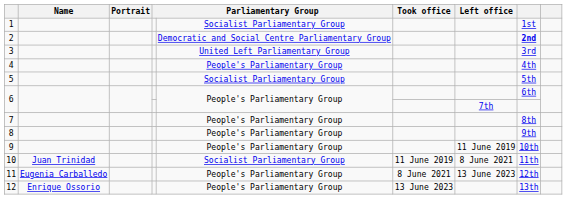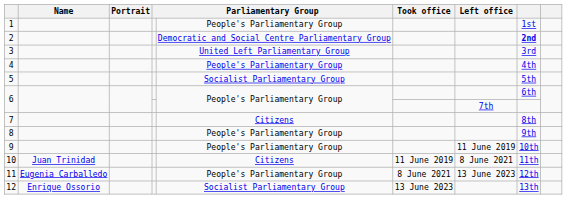1 | column 5: Socialist Parliamentary Group -> People's Parliamentary Group
7 | column 5: People's Parliamentary Group -> Citizens
10 | column 5: Socialist Parliamentary Group -> Citizens
12 | column 5: People's Parliamentary Group -> Socialist Parliamentary Group
